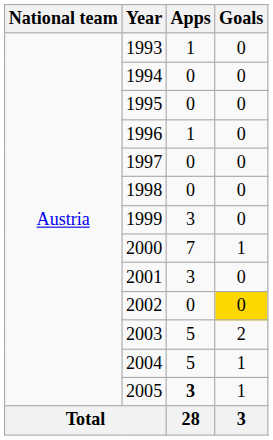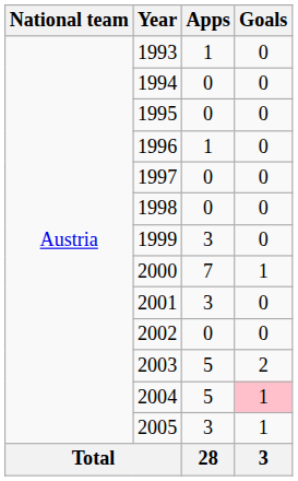2002 | Goals: gold background -> no background
2004 | Goals: no background -> pink background
2005 | Apps: bold -> normal
